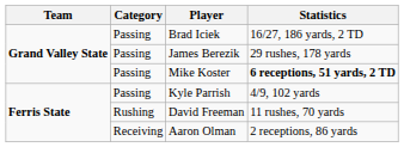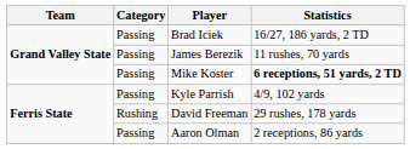James Berezik | Statistics: 29 rushes, 178 yards -> 11 rushes, 70 yards
David Freeman | Statistics: 11 rushes, 70 yards -> 29 rushes, 178 yards
Aaron Olman | Category: Receiving -> Passing
